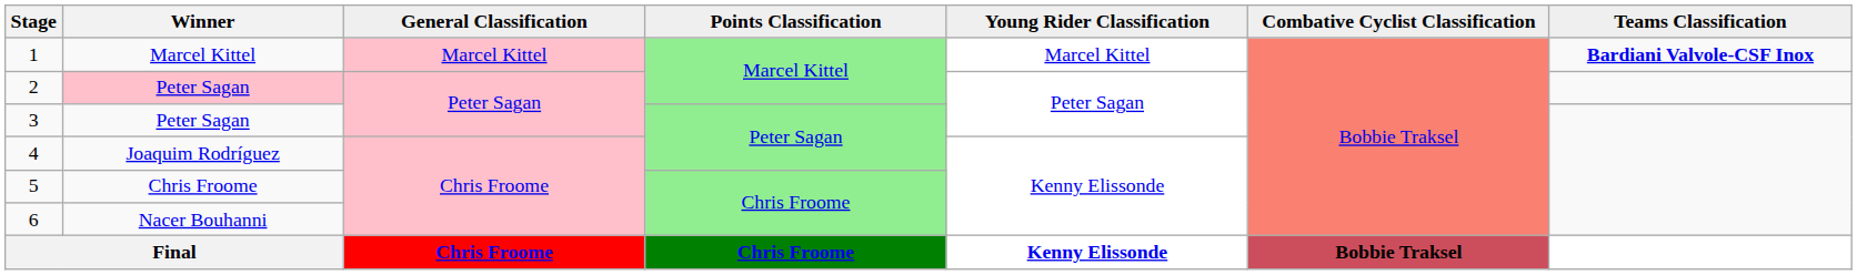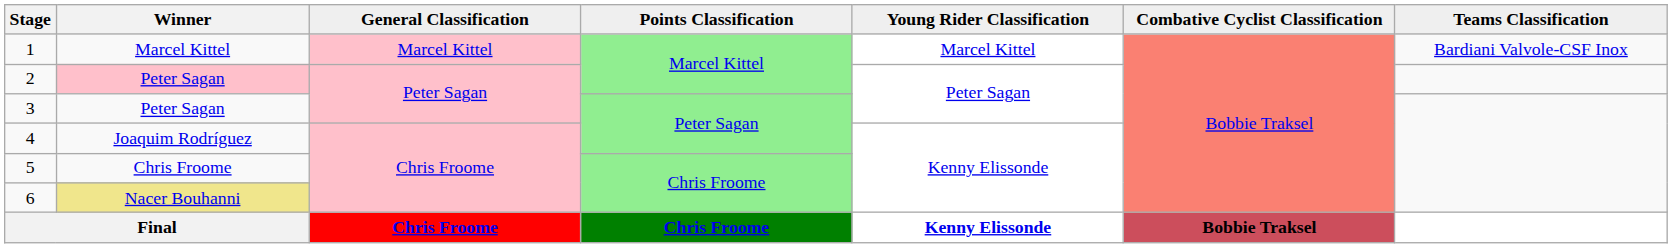1 | Teams Classification: bold -> normal
6 | Winner: no background -> khaki background
